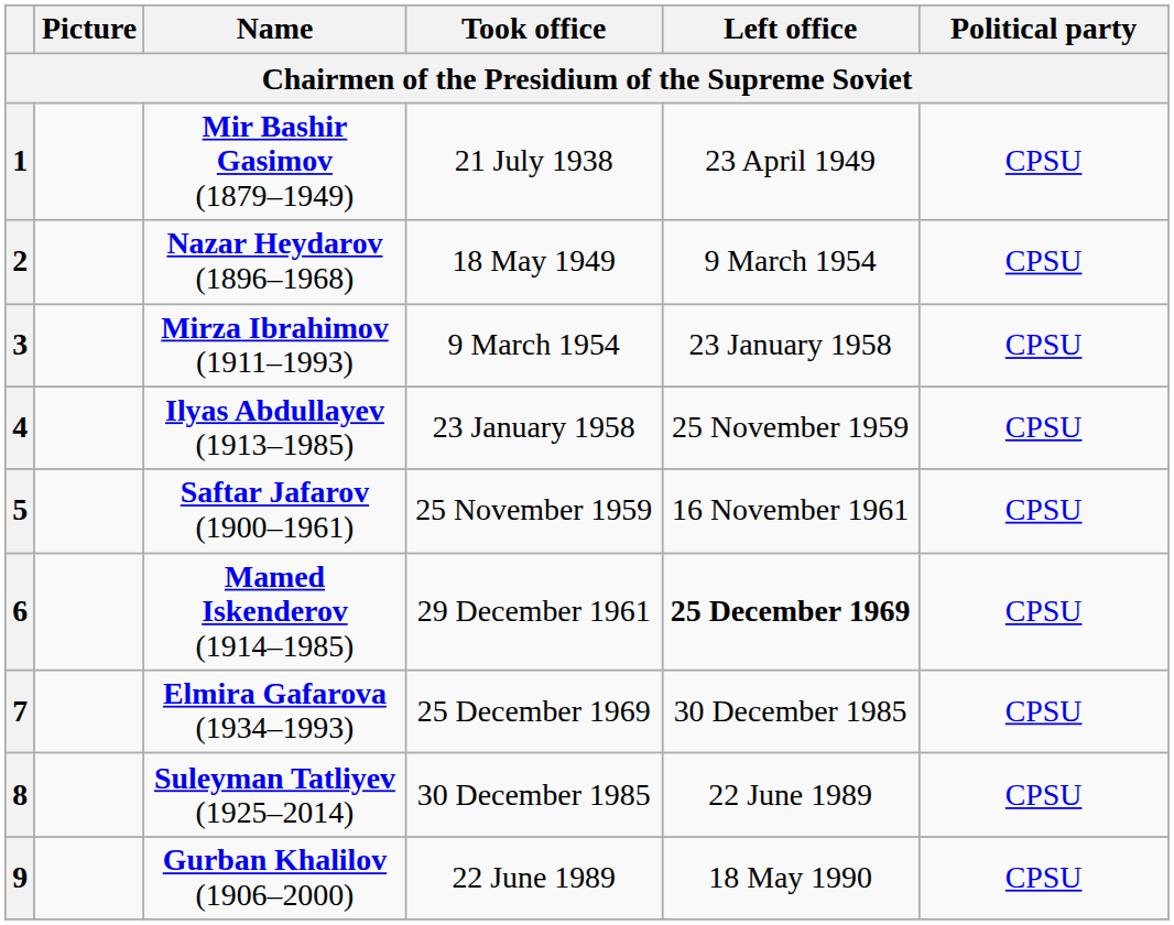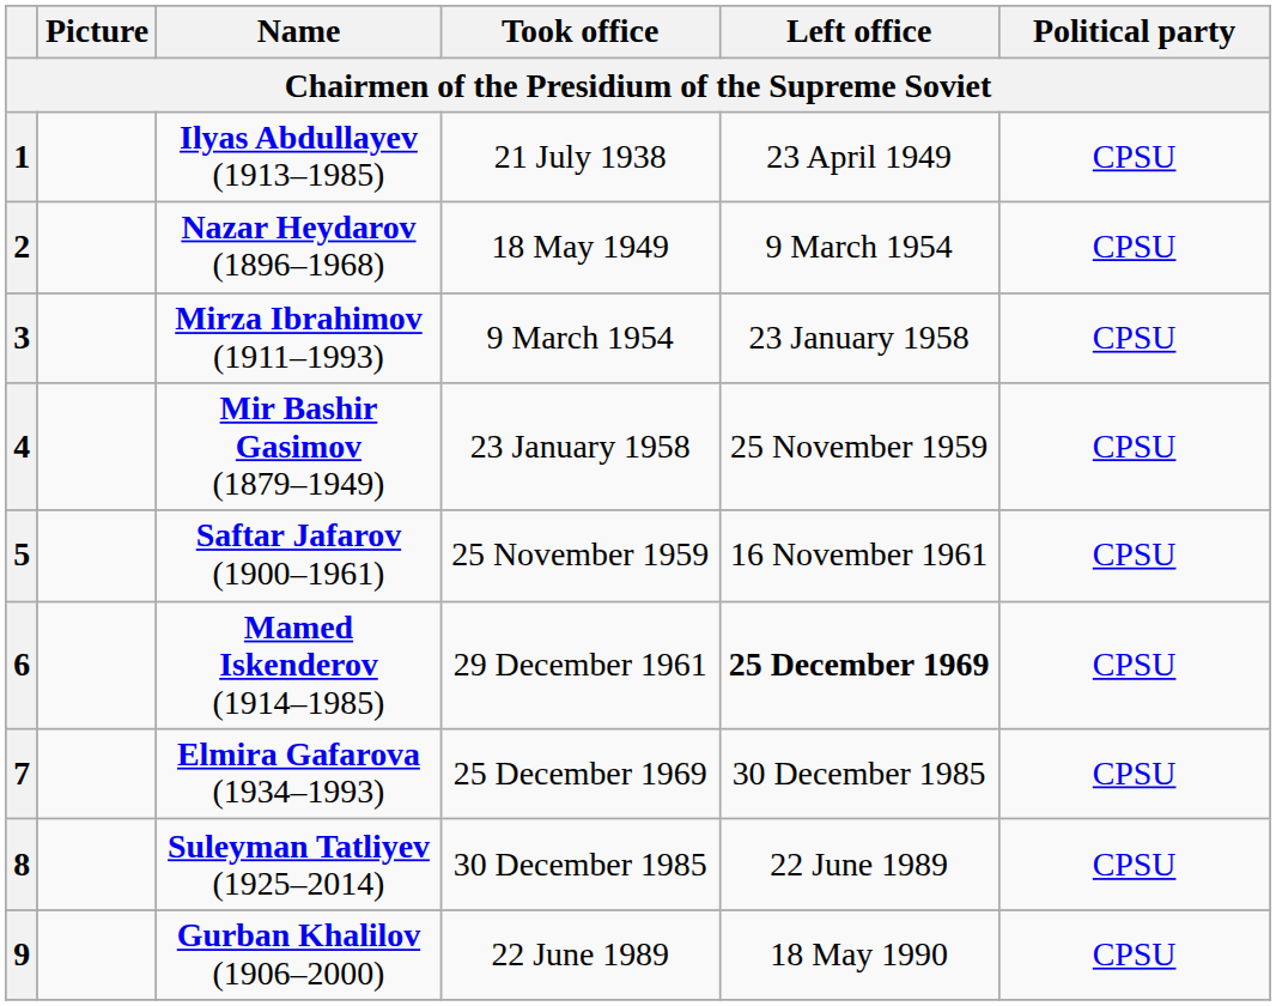1 | Name: Mir Bashir Gasimov (1879–1949) -> Ilyas Abdullayev (1913–1985)
4 | Name: Ilyas Abdullayev (1913–1985) -> Mir Bashir Gasimov (1879–1949)
